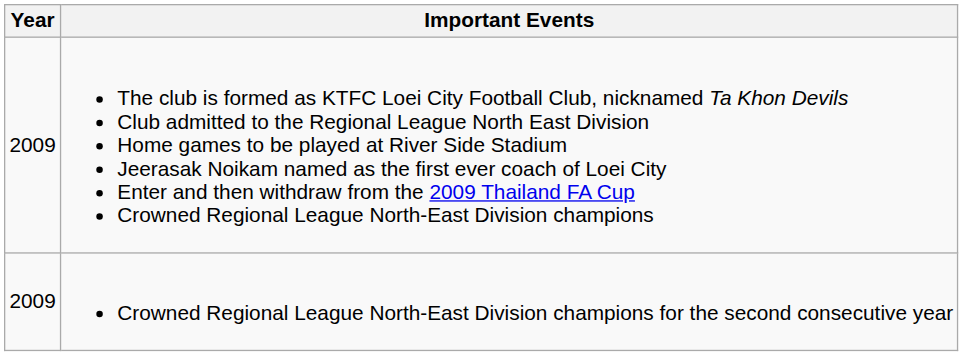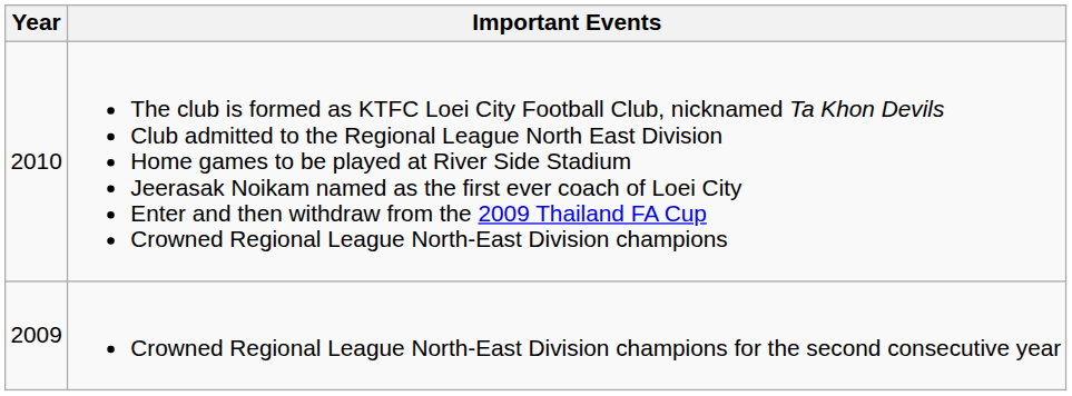row 2 | Year: 2009 -> 2010
